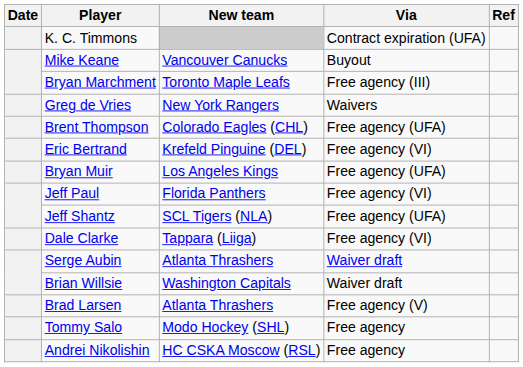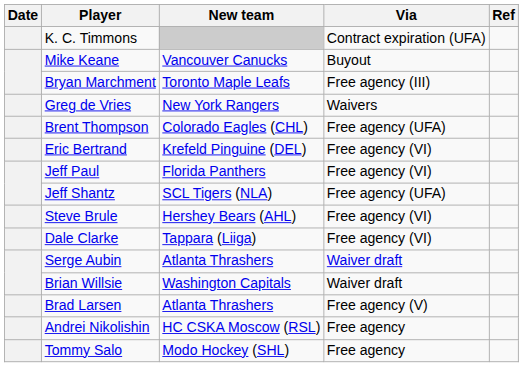- row: Bryan Muir | Los Angeles Kings | Free agency (UFA)
+ row: Steve Brule | Hershey Bears (AHL) | Free agency (VI)
rows swapped: Tommy Salo <-> Andrei Nikolishin
